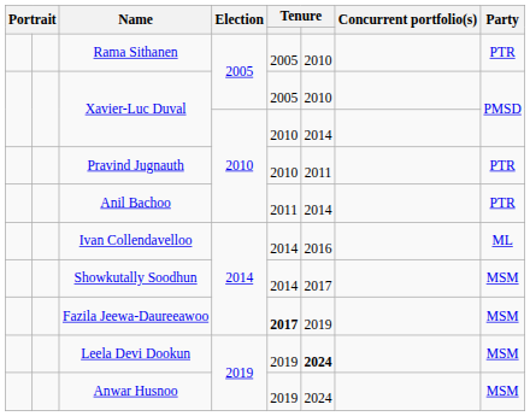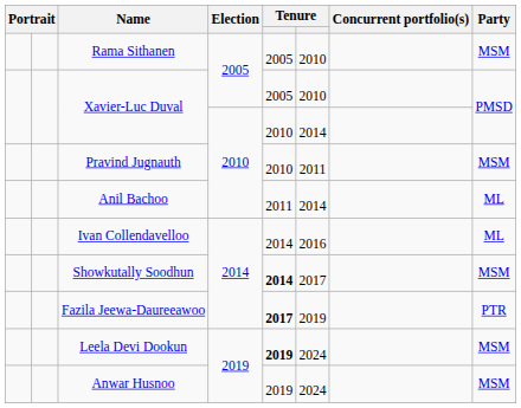Rama Sithanen | Party: PTR -> MSM
Pravind Jugnauth | Party: PTR -> MSM
Anil Bachoo | Party: PTR -> ML
Showkutally Soodhun | column 5: normal -> bold
Fazila Jeewa-Daureeawoo | Party: MSM -> PTR
Leela Devi Dookun | column 5: normal -> bold
Leela Devi Dookun | column 6: bold -> normal
